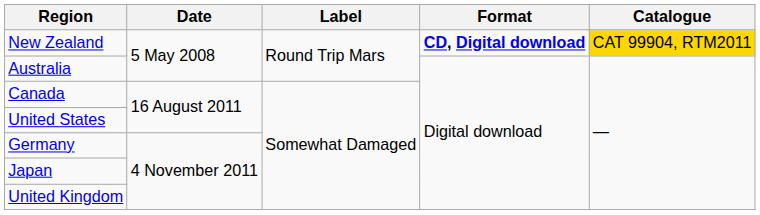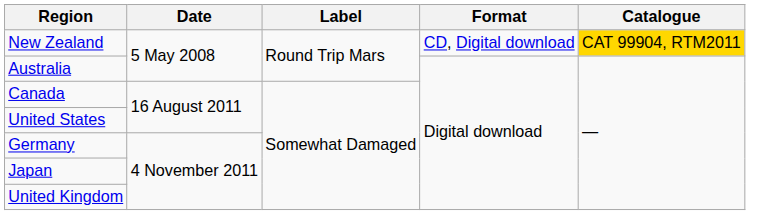New Zealand | Format: bold -> normal
